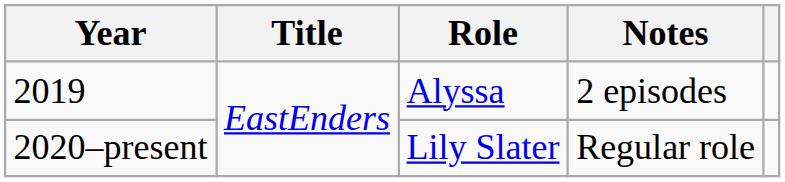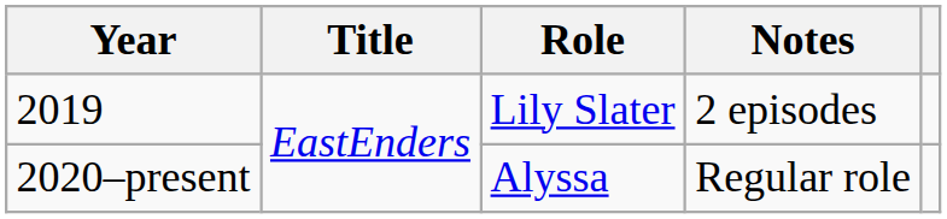2019 | Role: Alyssa -> Lily Slater
2020–present | Role: Lily Slater -> Alyssa
